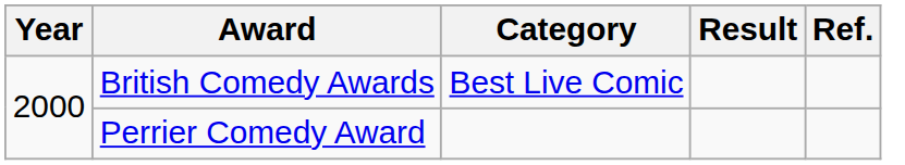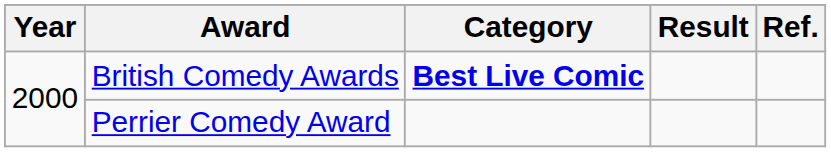British Comedy Awards | Category: normal -> bold
